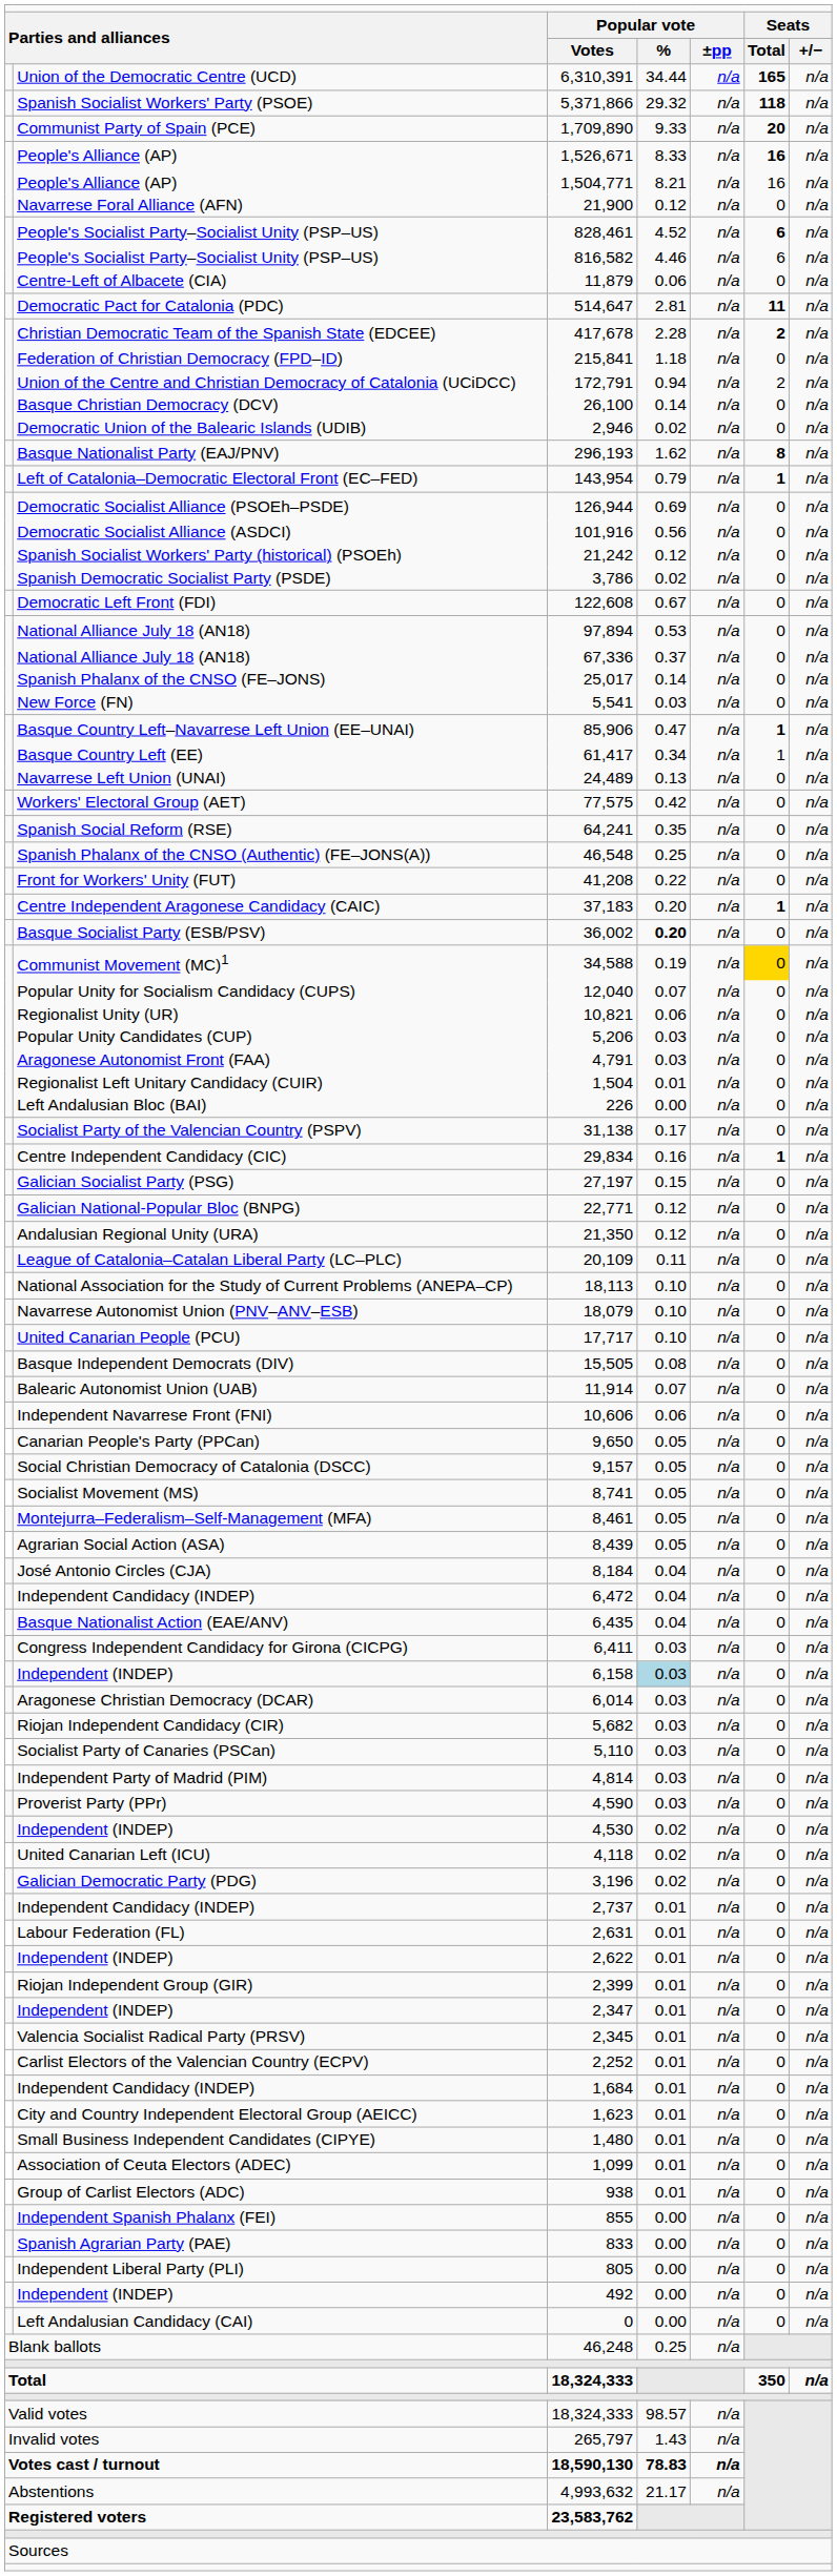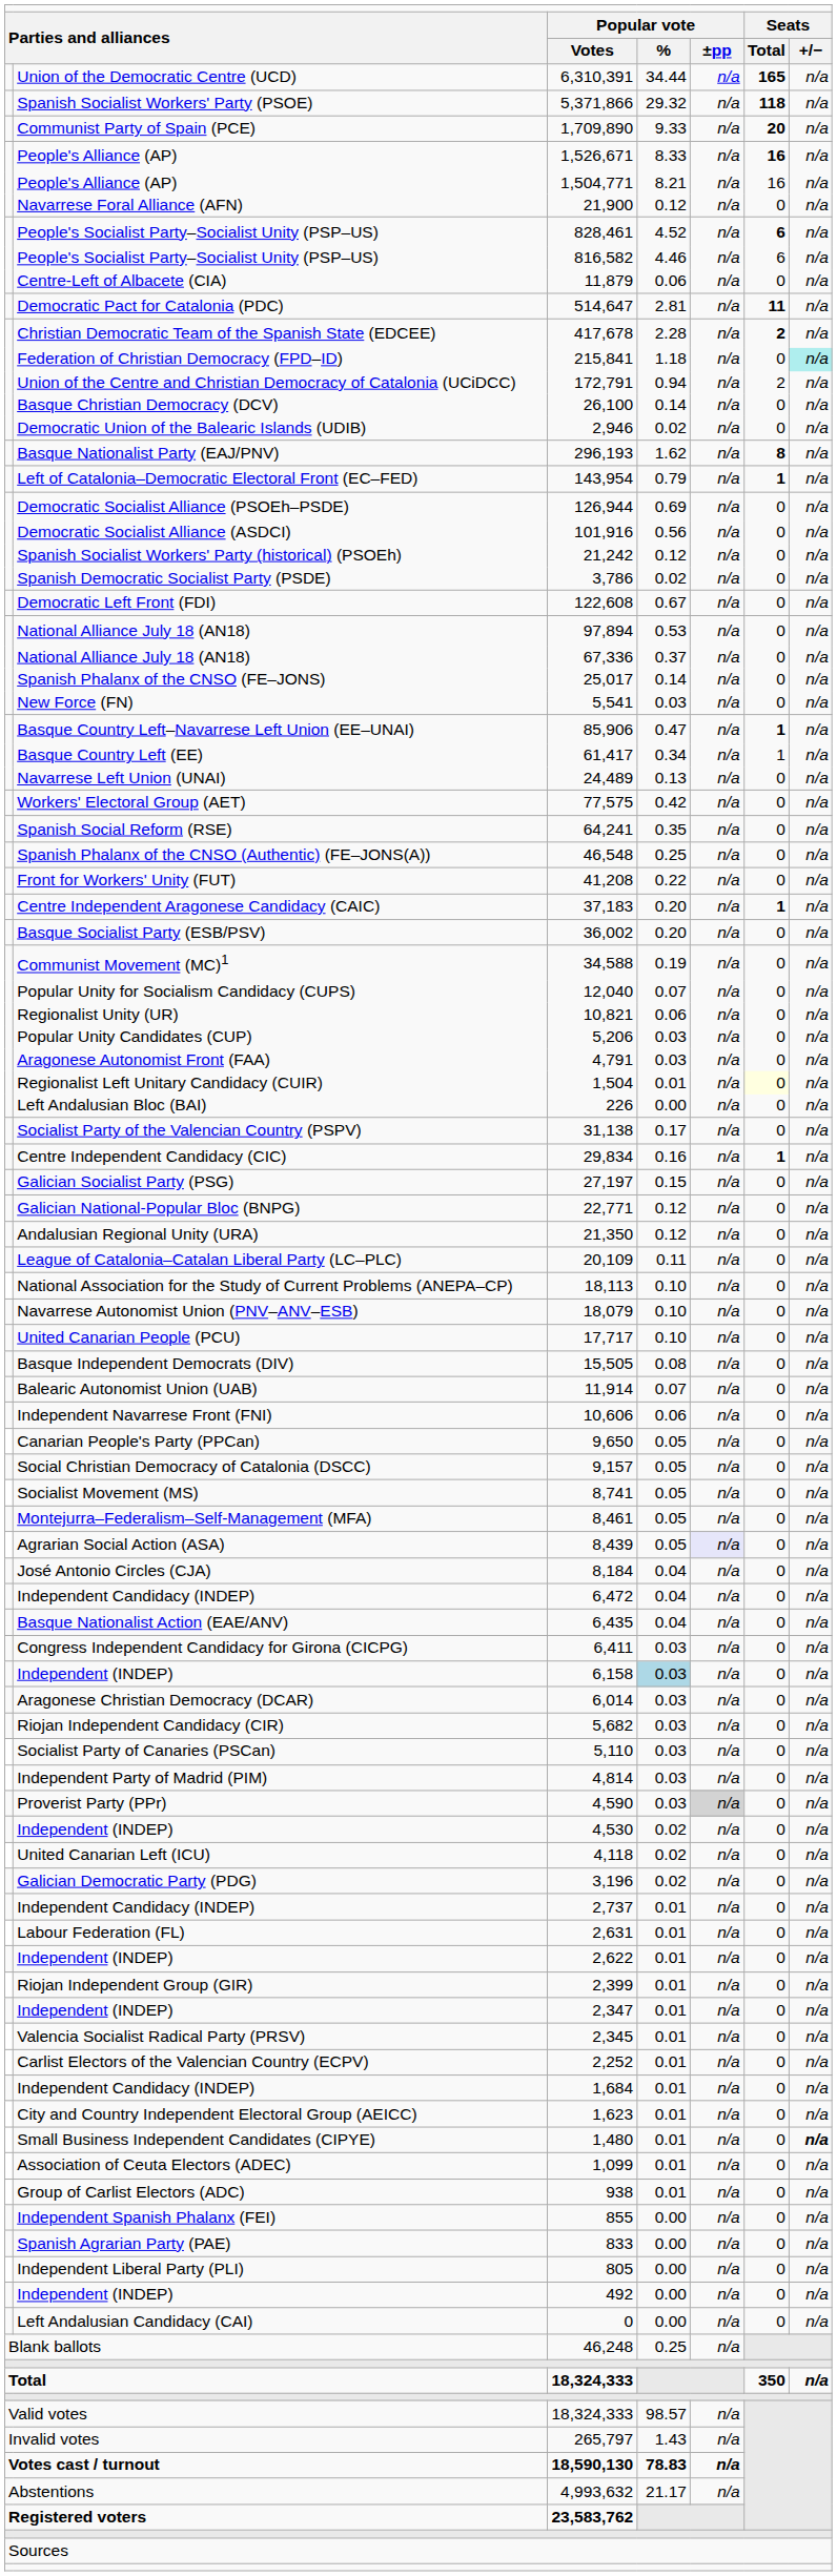215,841 | column 7: no background -> paleturquoise background
36,002 | column 4: bold -> normal
34,588 | column 6: gold background -> no background
1,504 | column 6: no background -> lightyellow background
8,439 | column 5: no background -> lavender background
4,590 | column 5: no background -> lightgrey background
1,480 | column 7: normal -> bold
